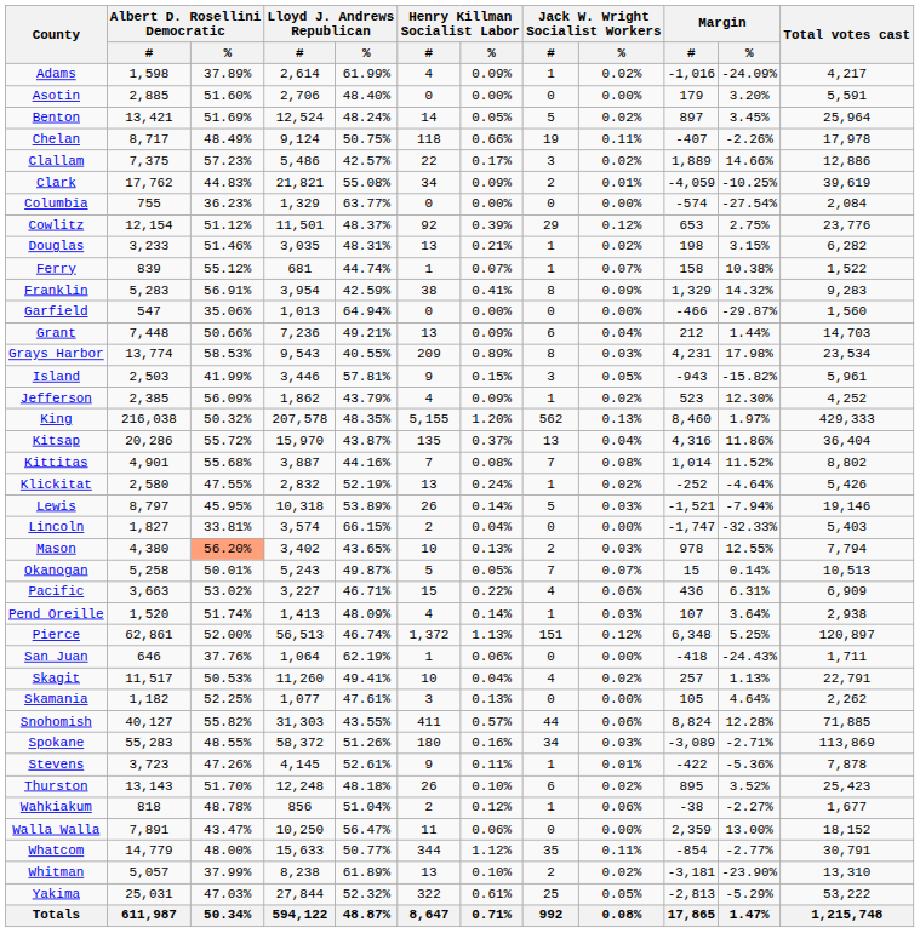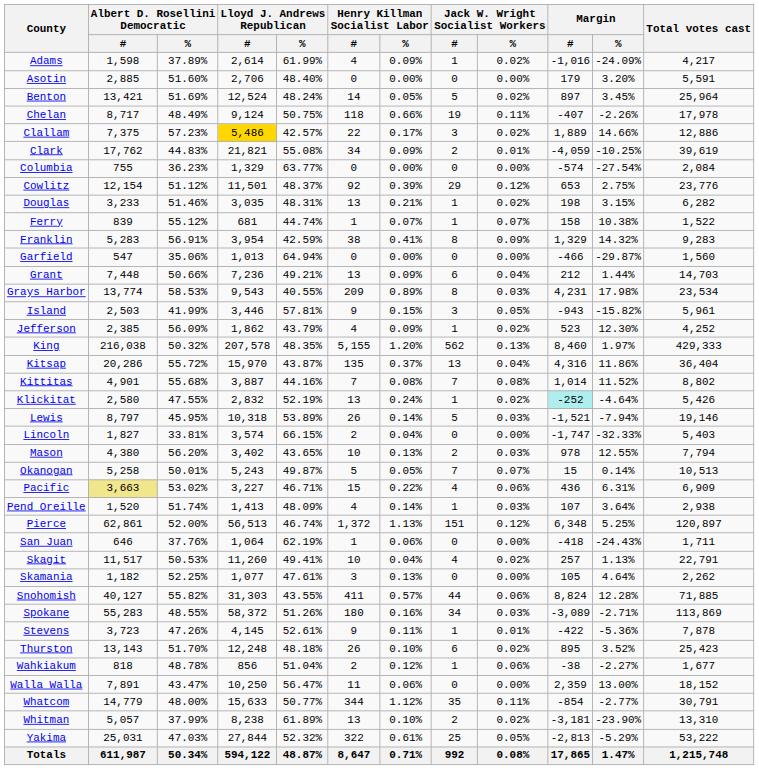Clallam | Lloyd J. Andrews Republican / #: no background -> gold background
Klickitat | Margin / #: no background -> paleturquoise background
Mason | Albert D. Rosellini Democratic / %: lightsalmon background -> no background
Pacific | Albert D. Rosellini Democratic / #: no background -> khaki background
